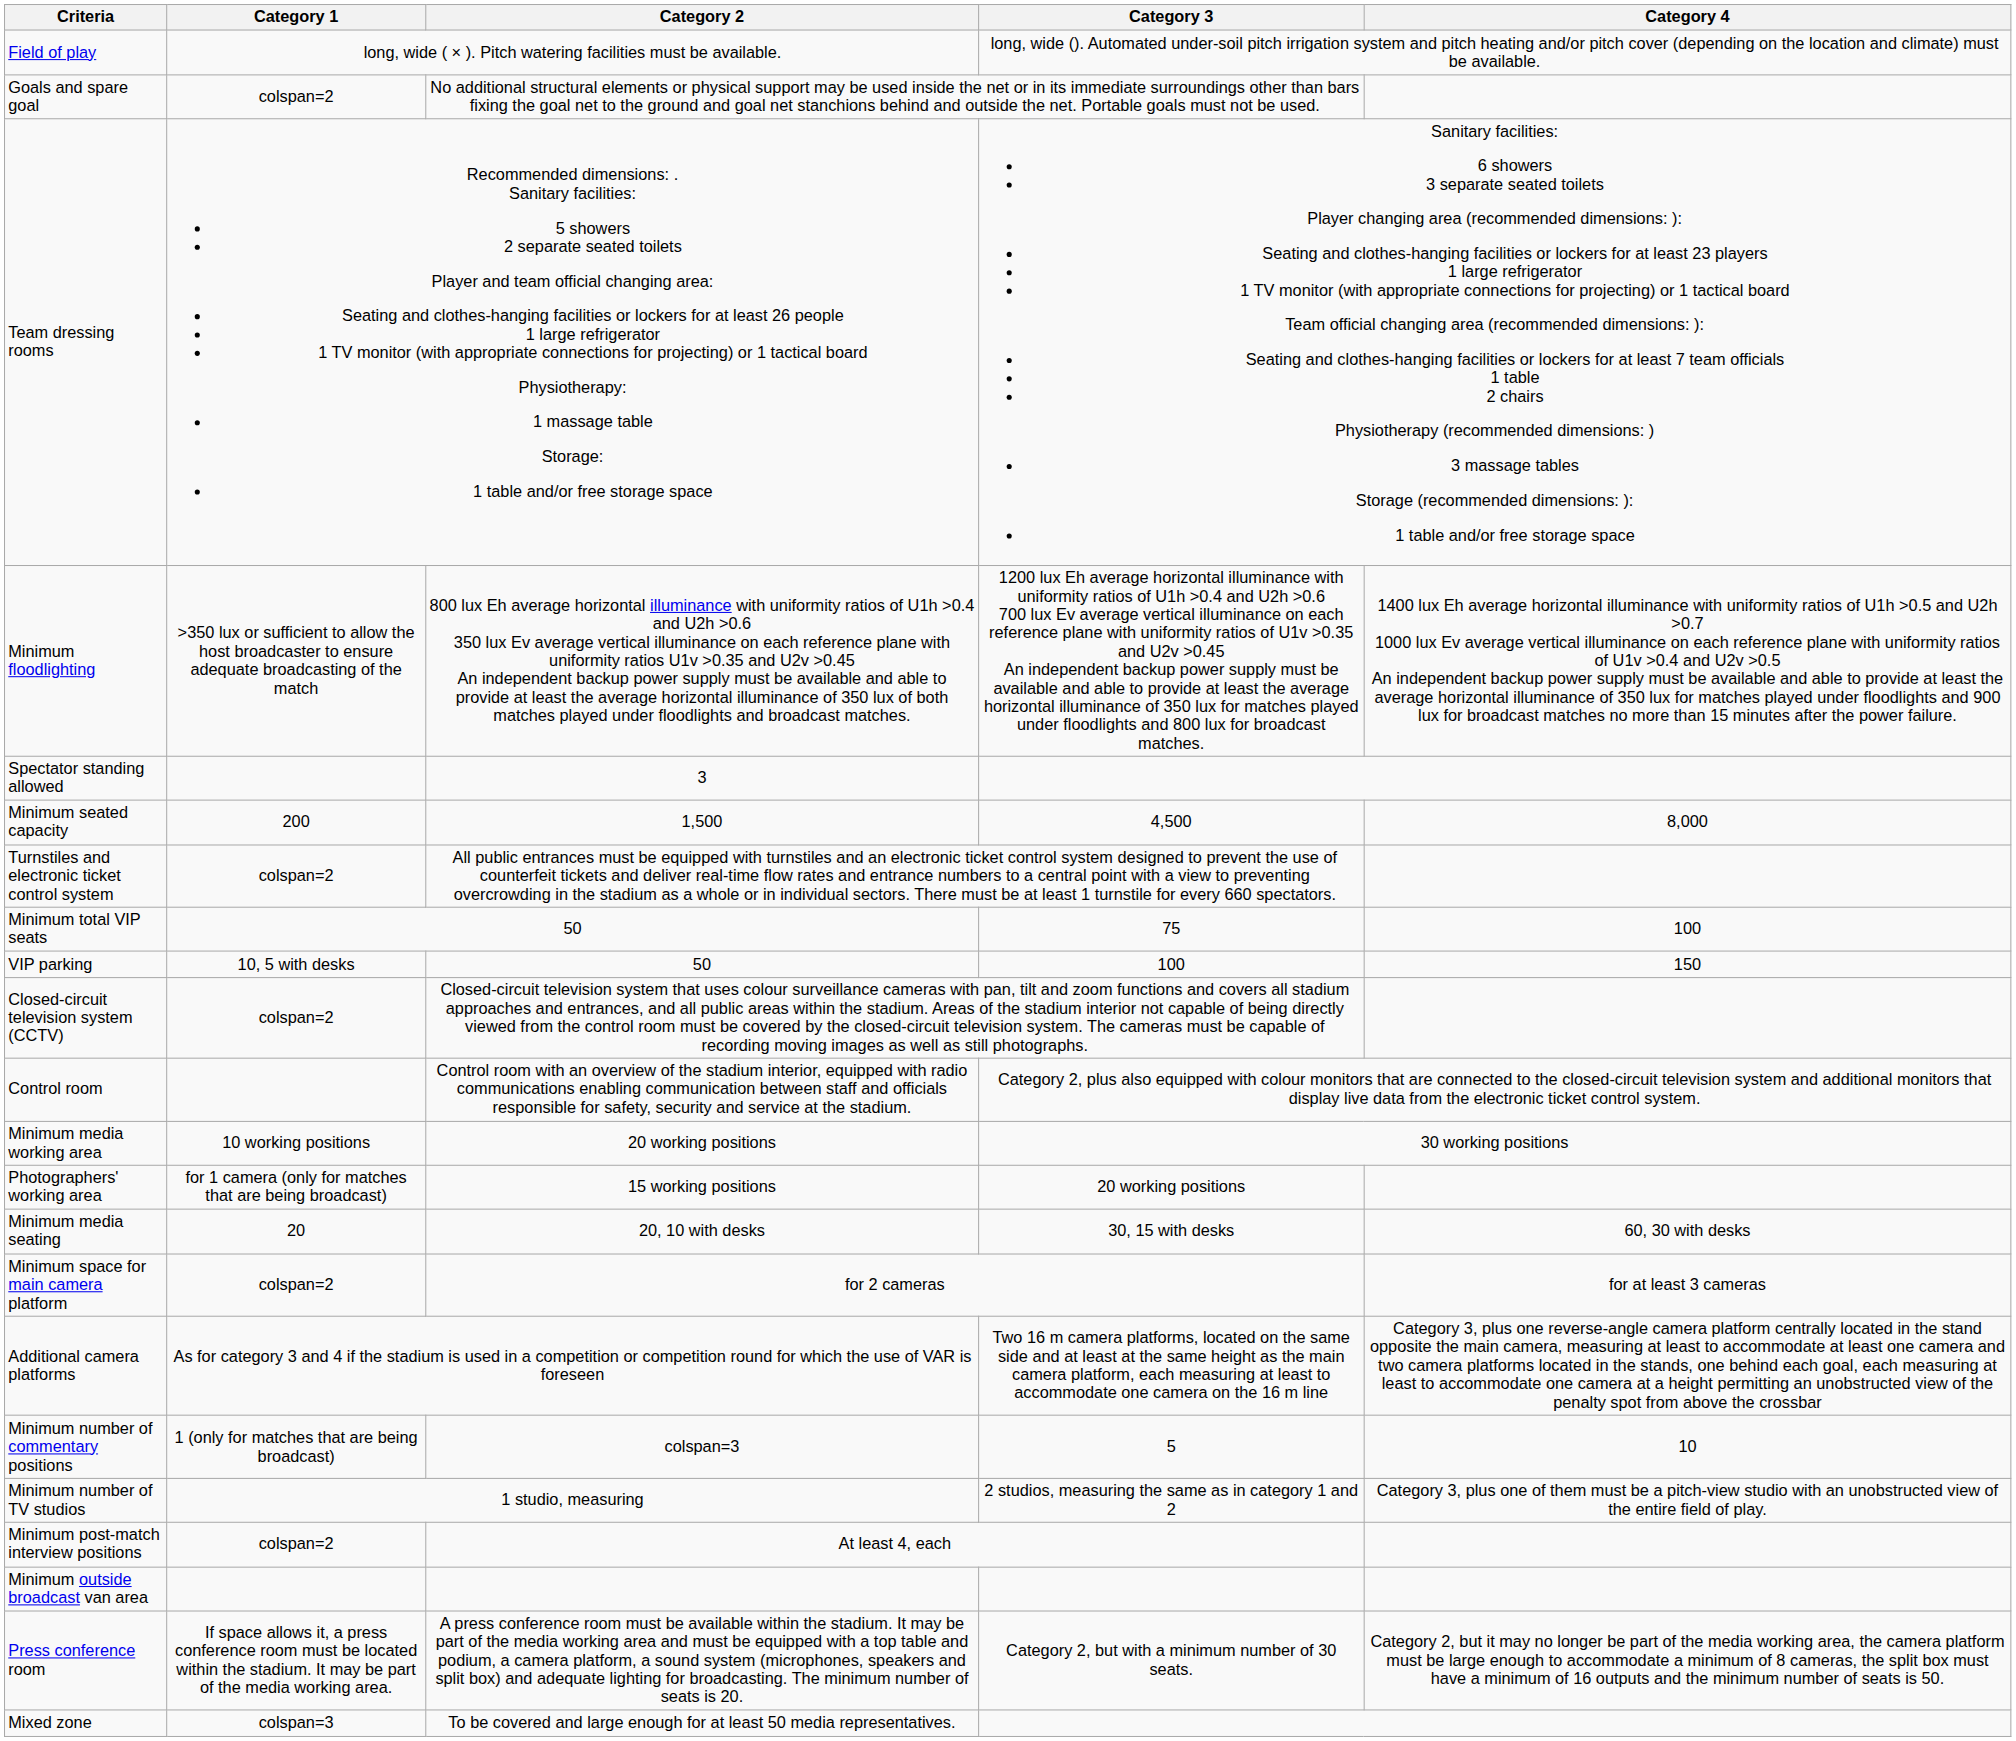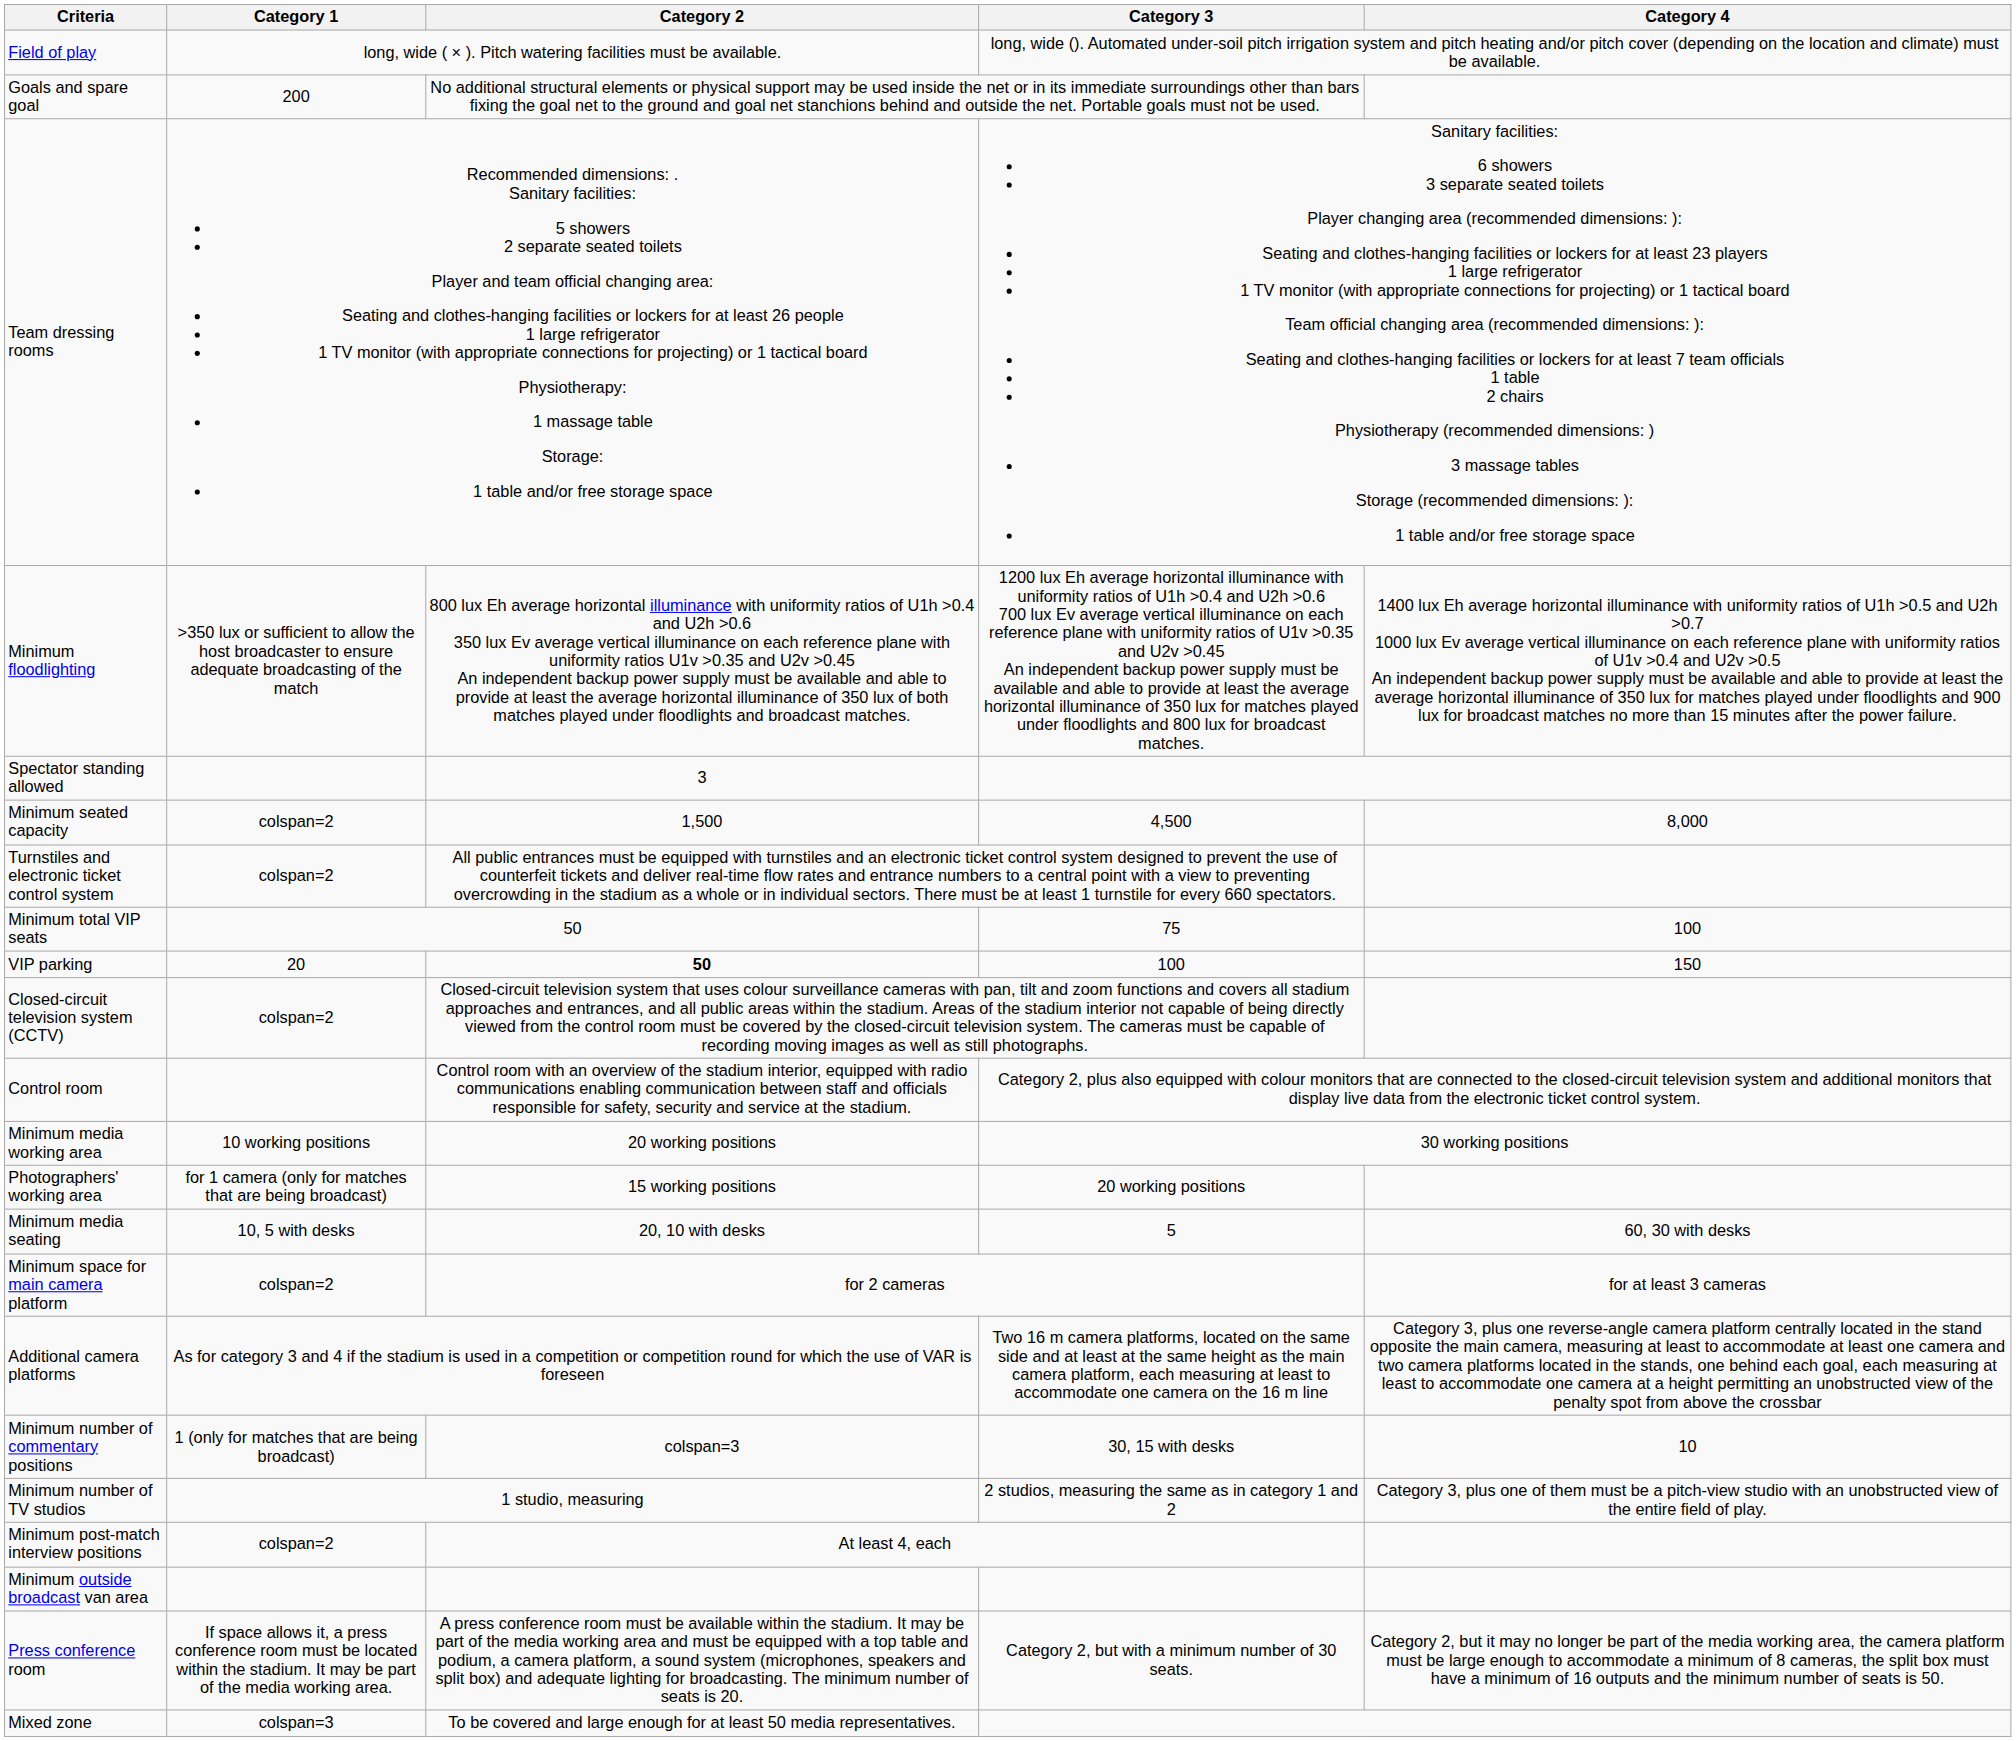Goals and spare goal | Category 1: colspan=2 -> 200
Minimum seated capacity | Category 1: 200 -> colspan=2
VIP parking | Category 1: 10, 5 with desks -> 20
VIP parking | Category 2: normal -> bold
Minimum media seating | Category 1: 20 -> 10, 5 with desks
Minimum media seating | Category 3: 30, 15 with desks -> 5
Minimum number of commentary positions | Category 3: 5 -> 30, 15 with desks
